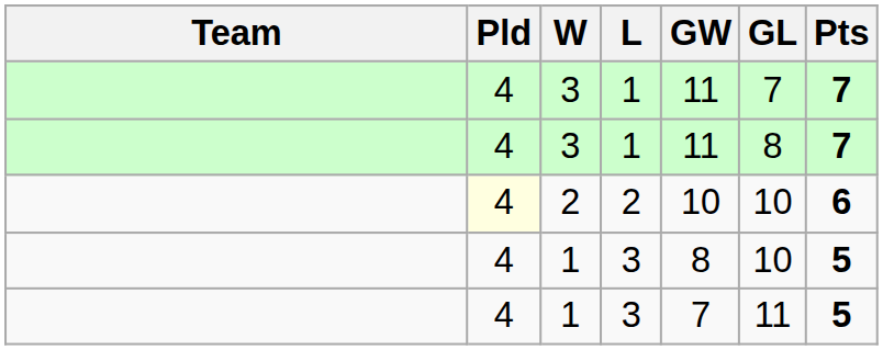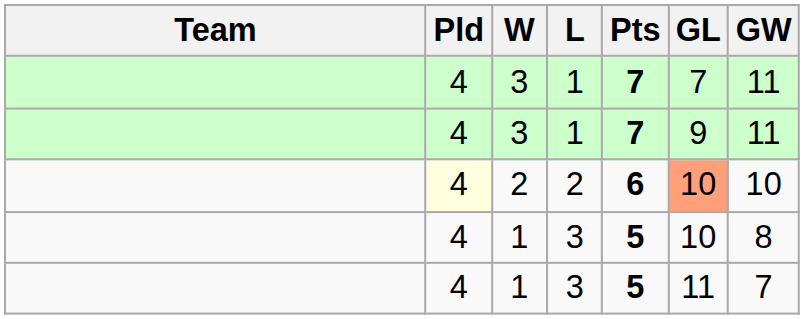columns swapped: GW <-> Pts
row 3 | GL: 8 -> 9
row 4 | GL: no background -> lightsalmon background
